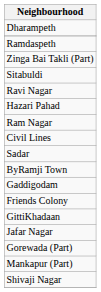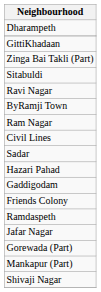row 3 | column 1: Ramdaspeth -> GittiKhadaan
row 7 | column 1: Hazari Pahad -> ByRamji Town
row 11 | column 1: ByRamji Town -> Hazari Pahad
row 14 | column 1: GittiKhadaan -> Ramdaspeth
